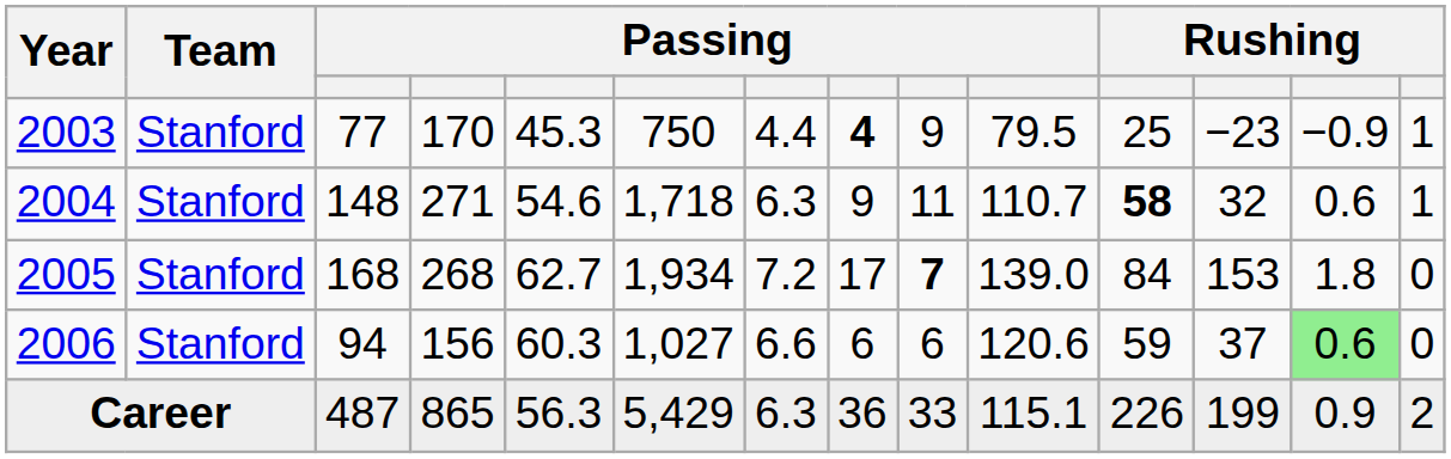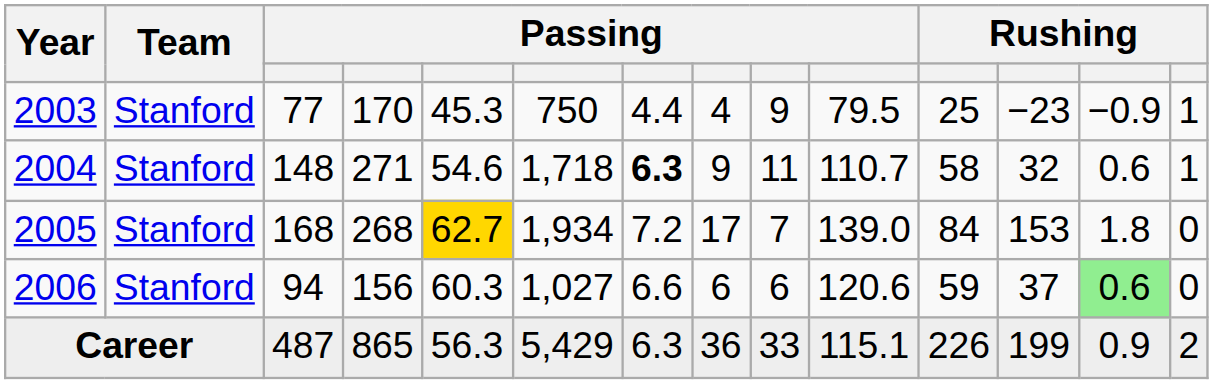2003 | column 8: bold -> normal
2004 | column 7: normal -> bold
2004 | column 11: bold -> normal
2005 | column 5: no background -> gold background
2005 | column 9: bold -> normal
